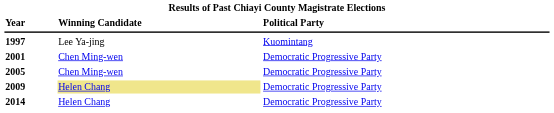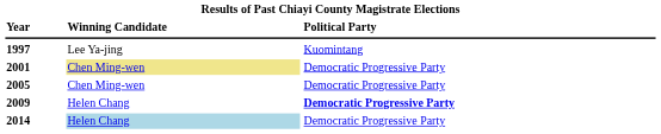2001 | column 2: no background -> khaki background
2009 | column 2: khaki background -> no background
2009 | column 3: normal -> bold
2014 | column 2: no background -> lightblue background
